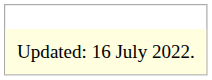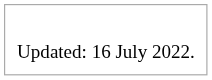row 1 | column 1: lightyellow background -> no background
